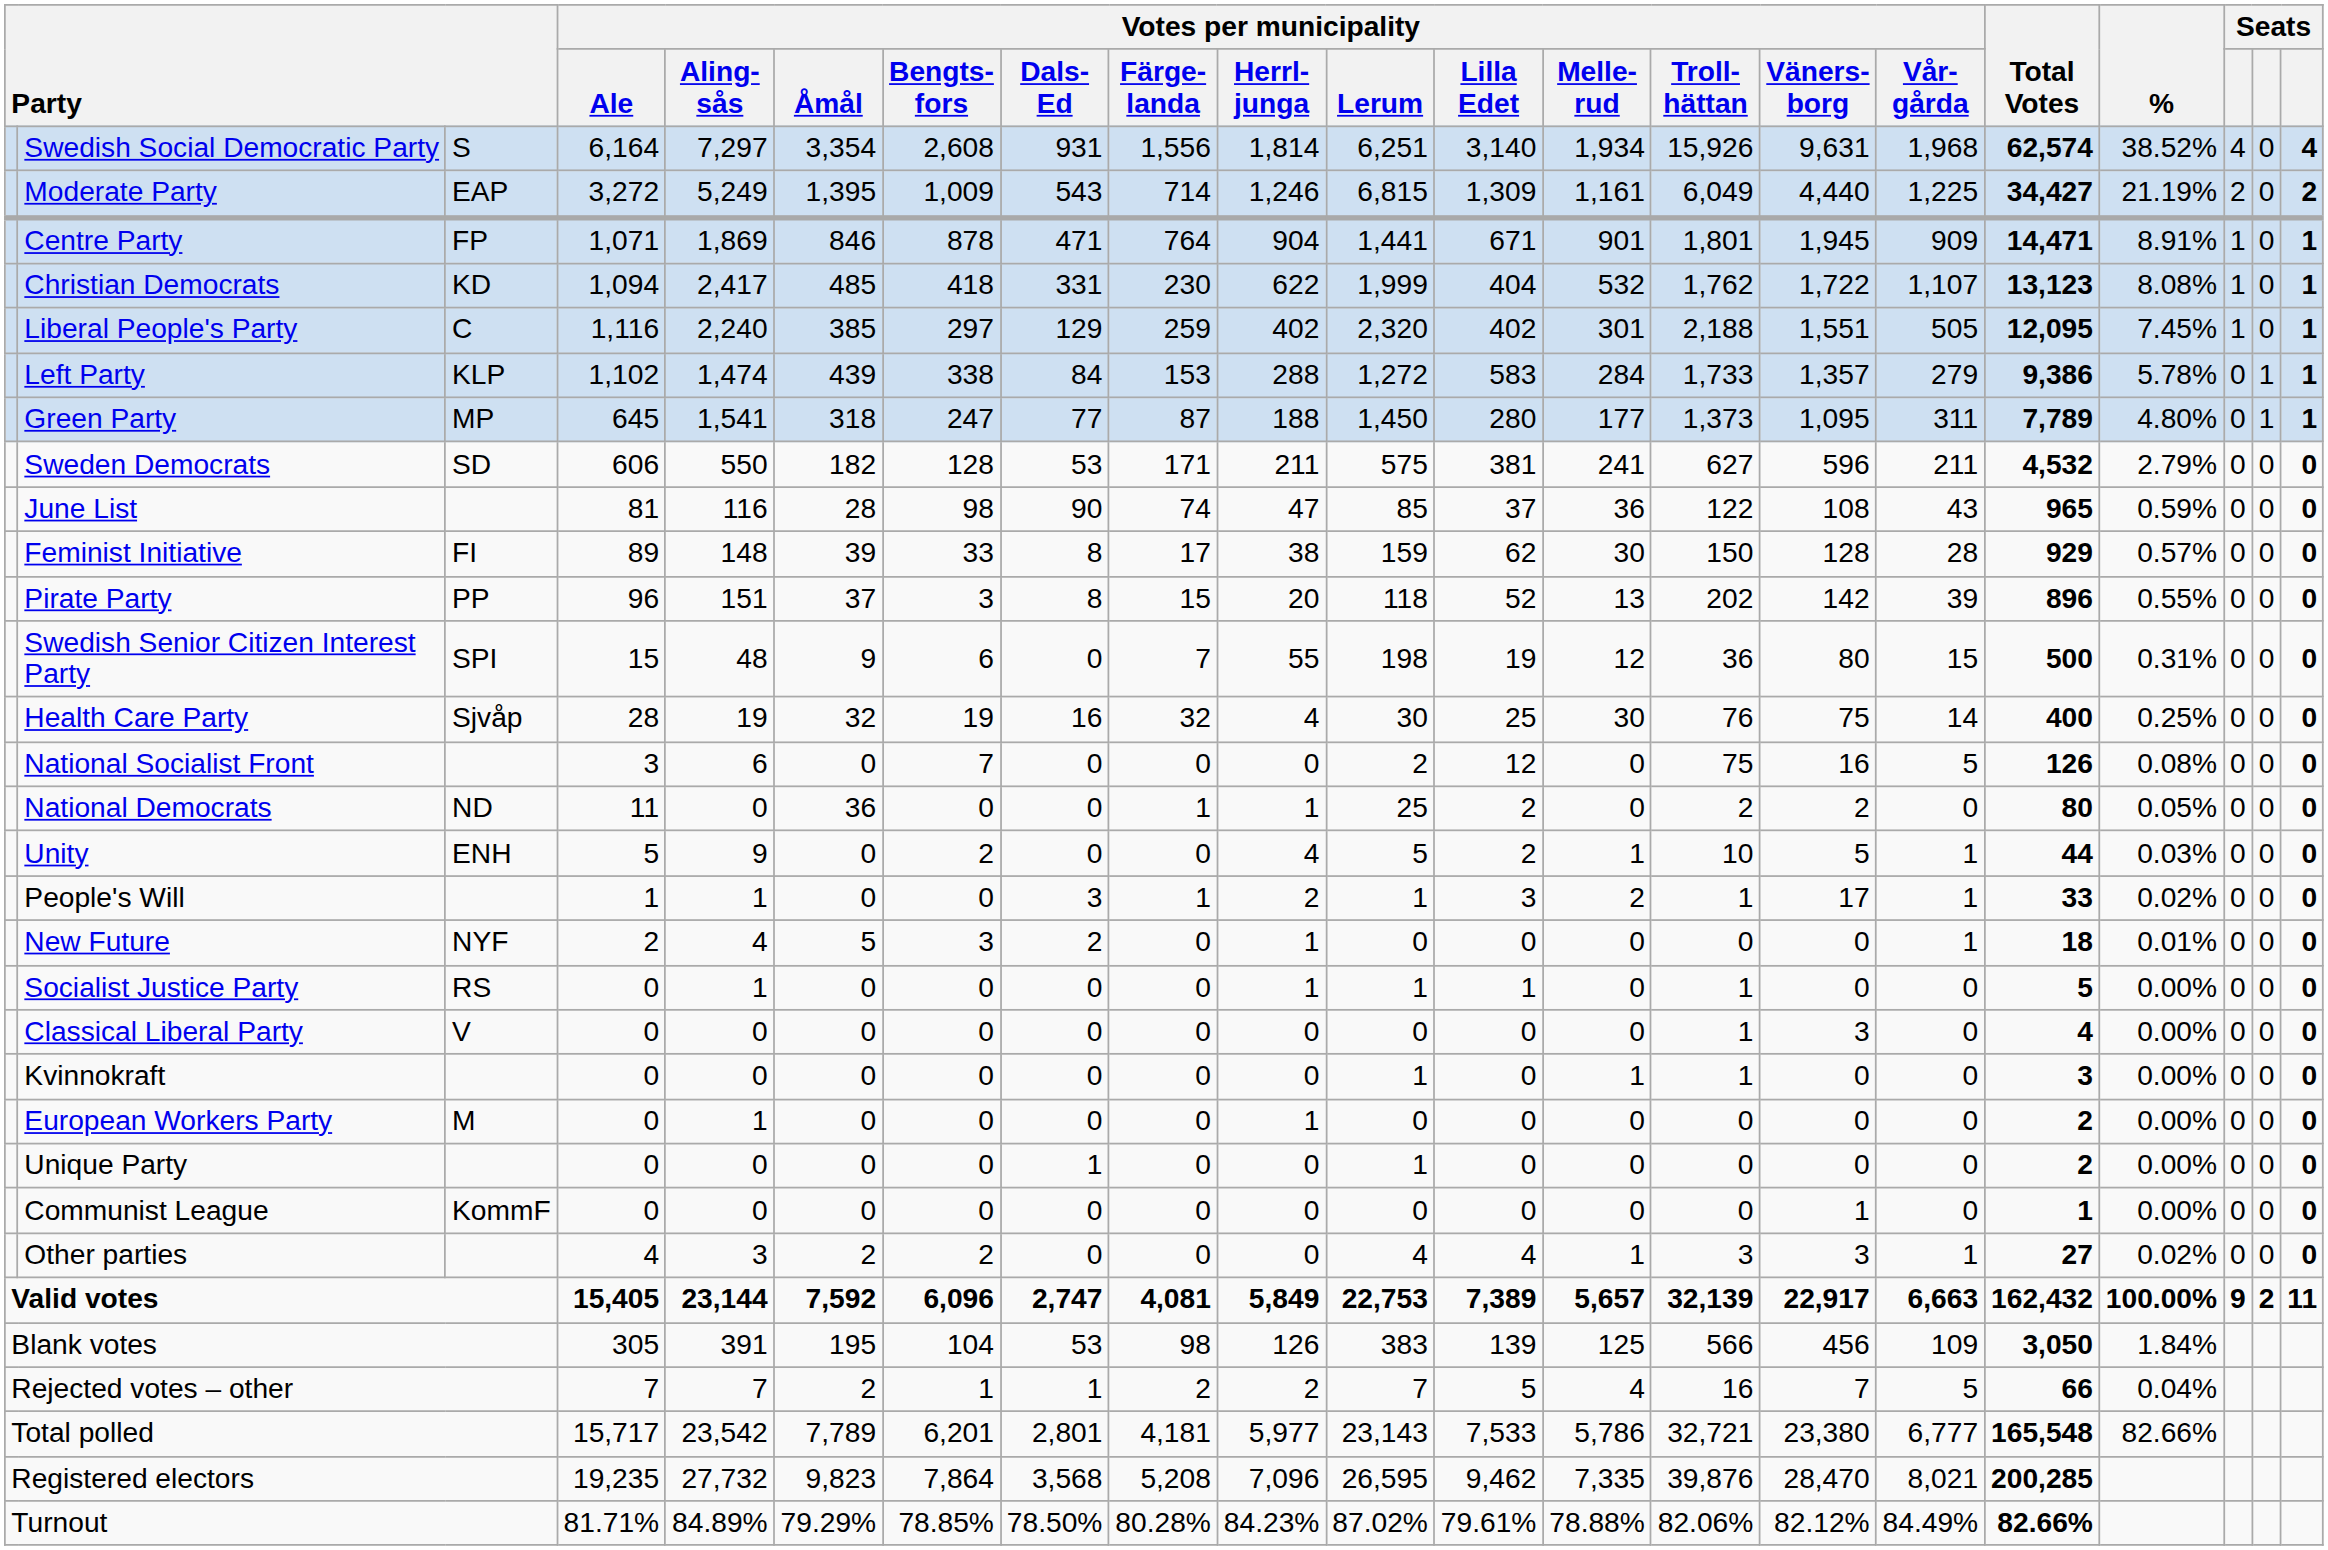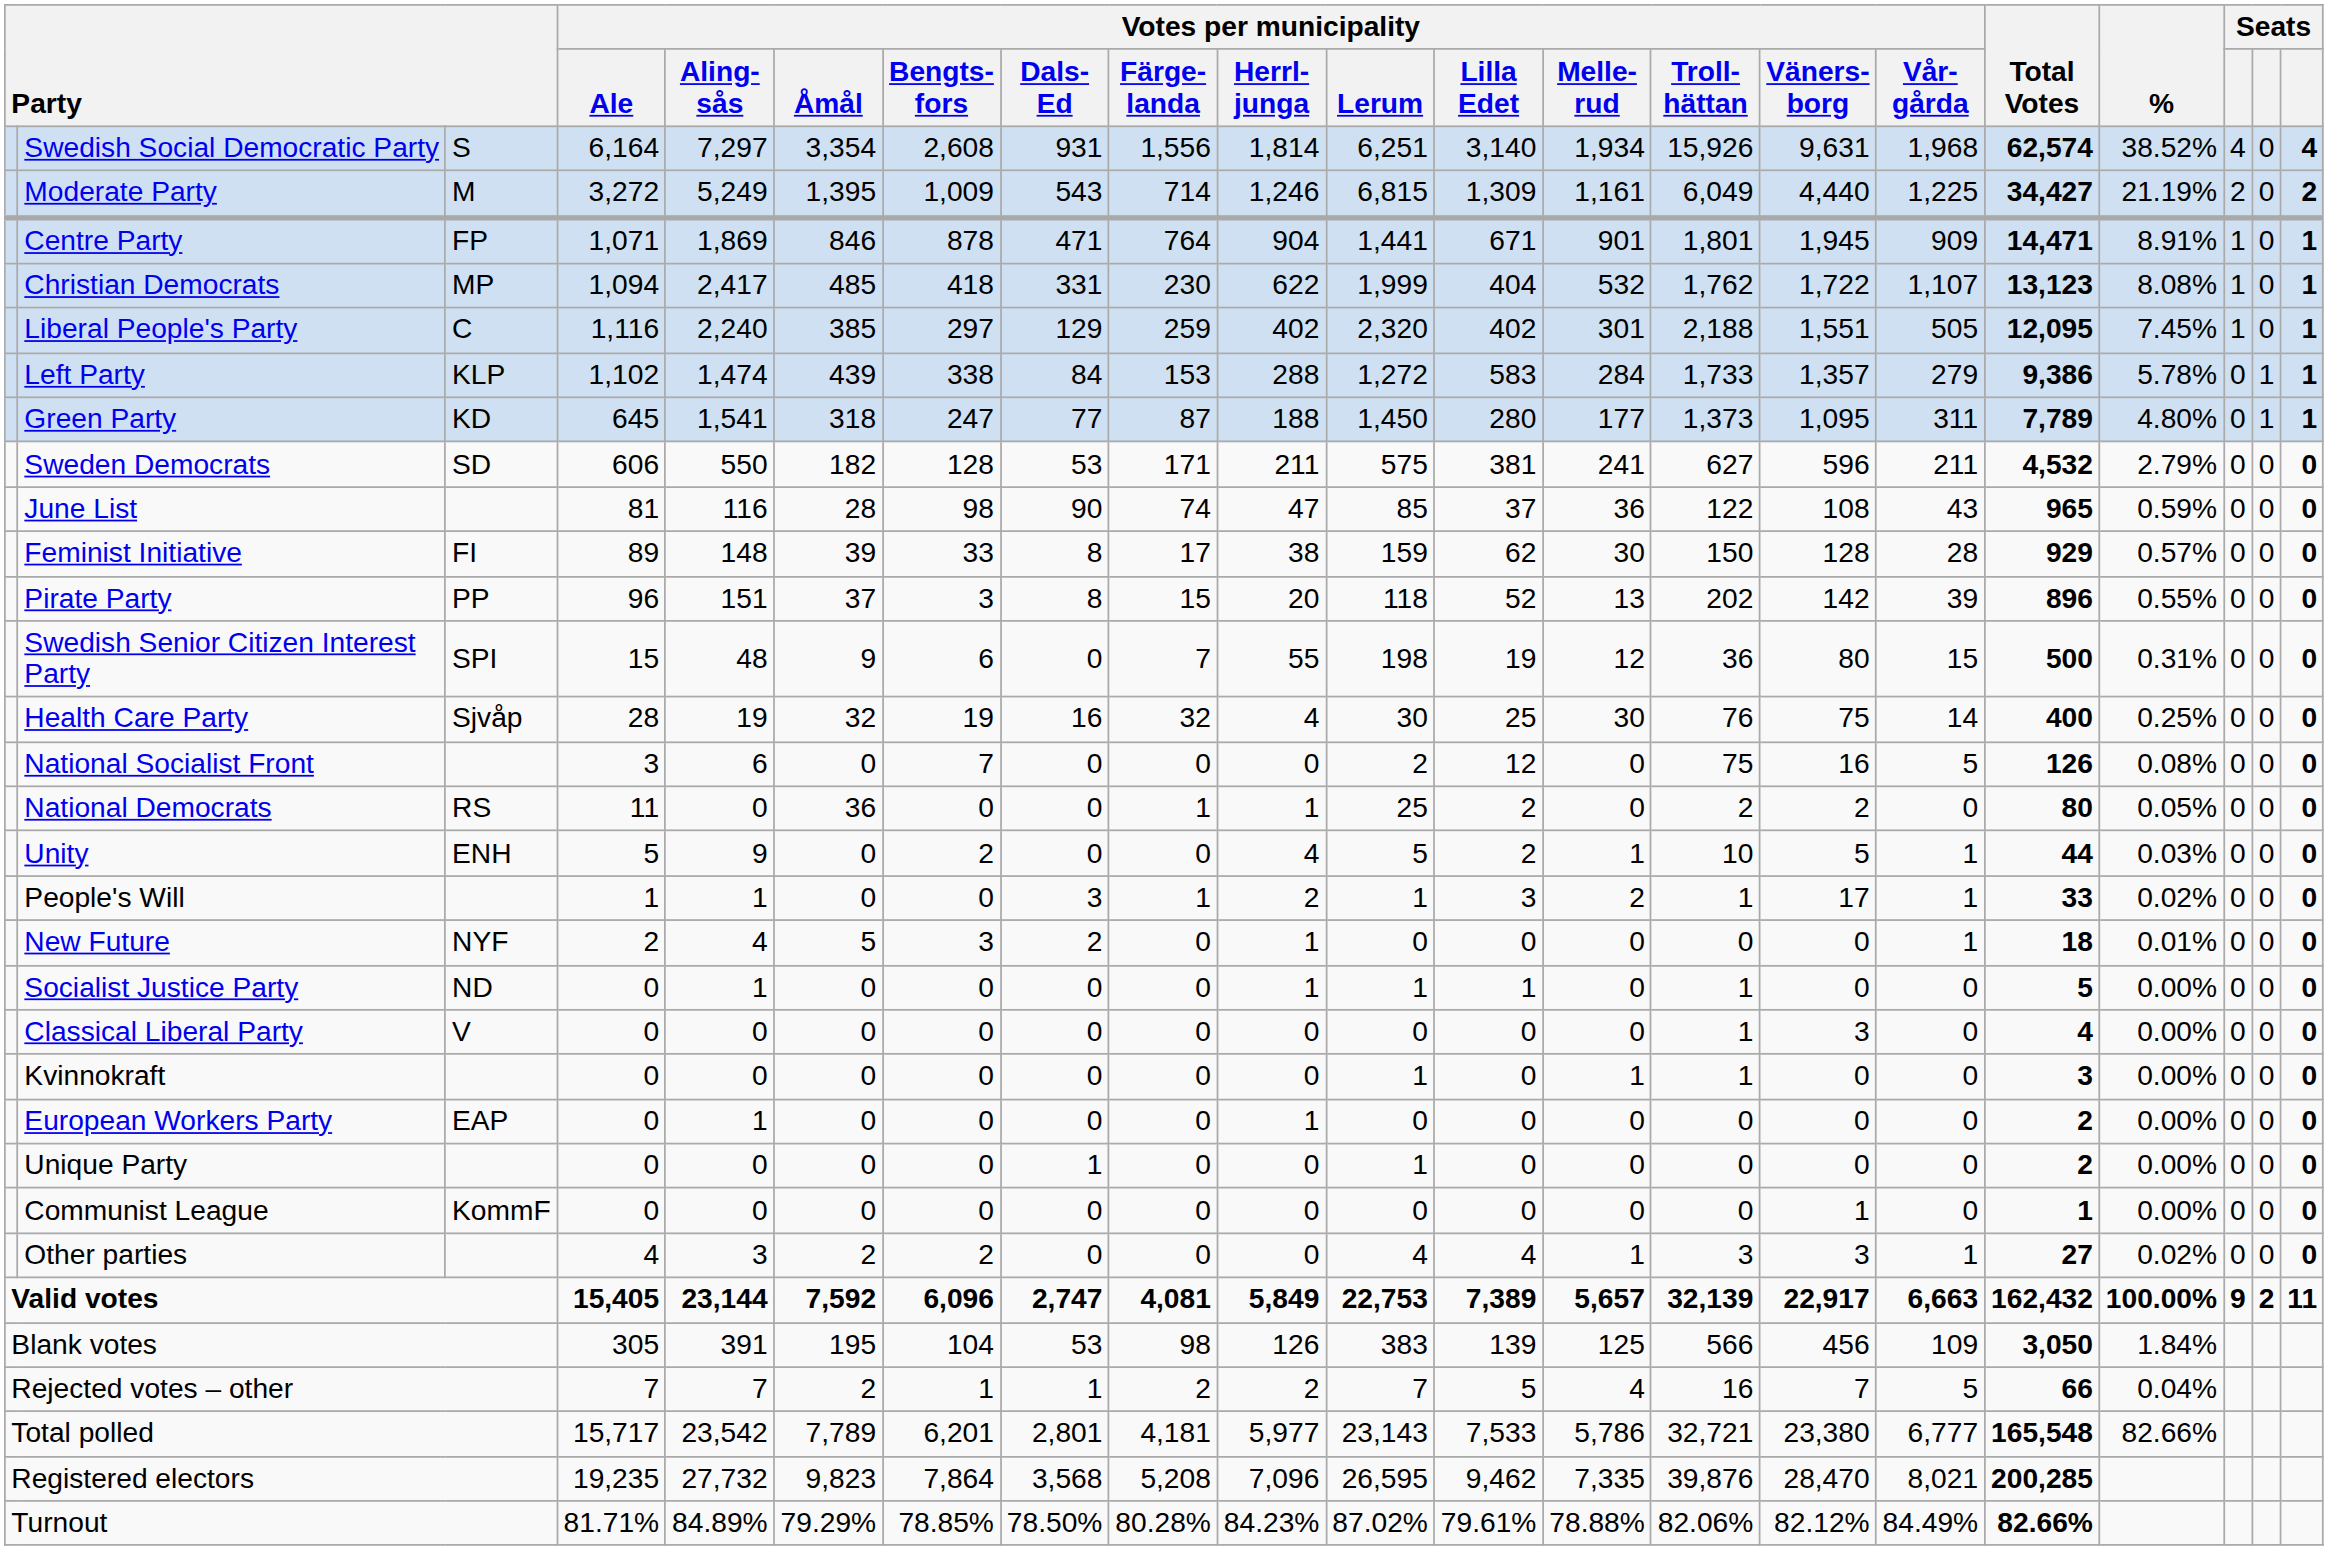Moderate Party | column 3: EAP -> M
Christian Democrats | column 3: KD -> MP
Green Party | column 3: MP -> KD
National Democrats | column 3: ND -> RS
Socialist Justice Party | column 3: RS -> ND
European Workers Party | column 3: M -> EAP
